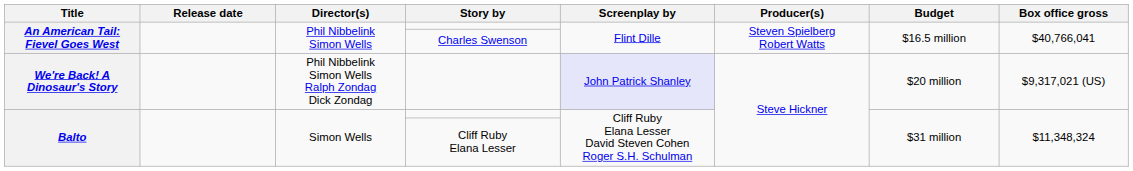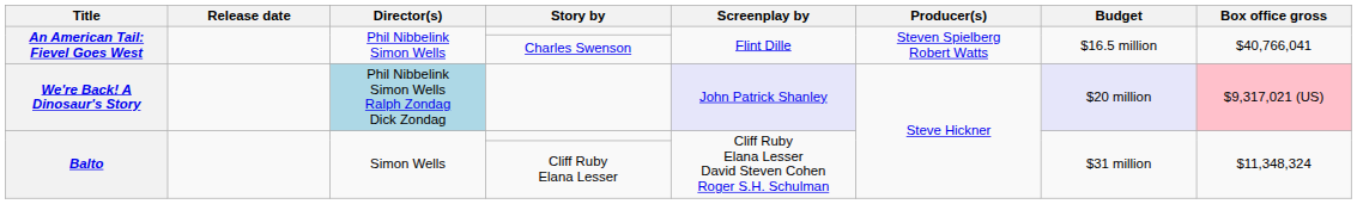We're Back! A Dinosaur's Story | Director(s): no background -> lightblue background
We're Back! A Dinosaur's Story | Budget: no background -> lavender background
We're Back! A Dinosaur's Story | Box office gross: no background -> pink background
